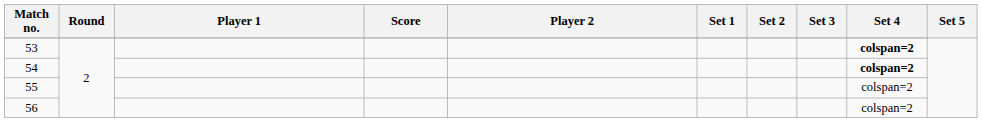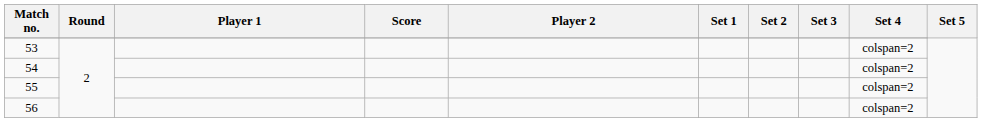53 | Set 4: bold -> normal
54 | Set 4: bold -> normal
